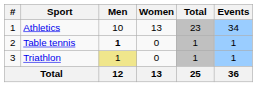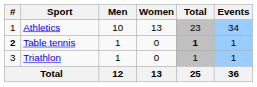Table tennis | #: normal -> bold
Table tennis | Men: bold -> normal
Table tennis | Total: normal -> bold
Triathlon | Men: khaki background -> no background
